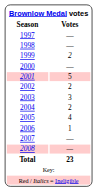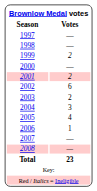2001 | Votes: 5 -> 2
2002 | Votes: 2 -> 6
2003 | Votes: 3 -> 2
2004 | Votes: 2 -> 3
